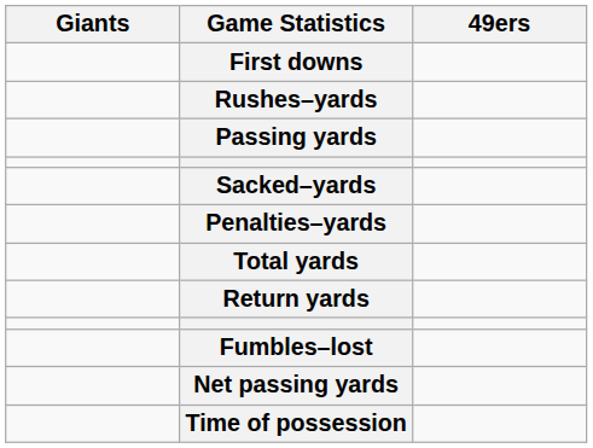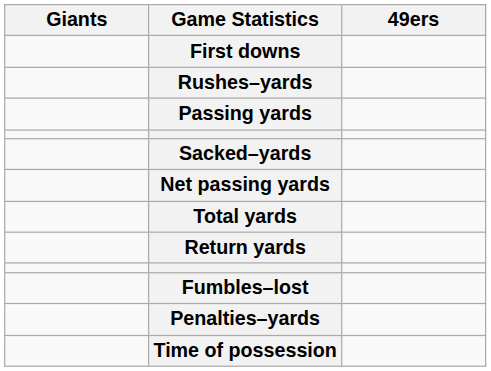rows swapped: Net passing yards <-> Penalties–yards
